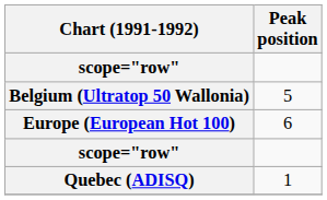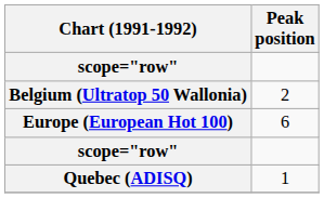Belgium (Ultratop 50 Wallonia) | Peak position: 5 -> 2
